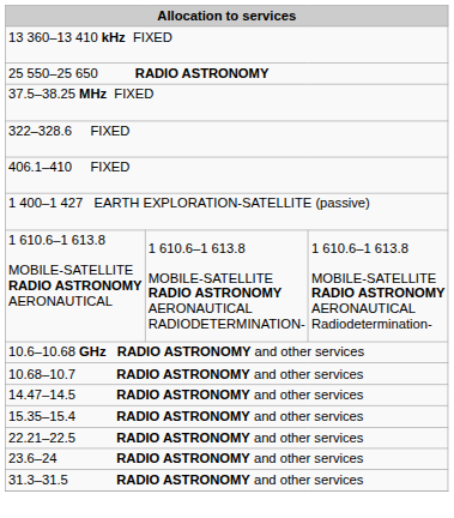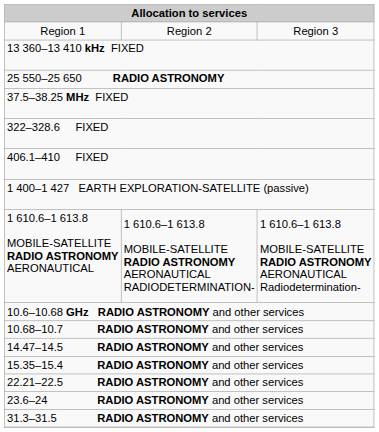+ row: Region 1 | Region 2 | Region 3
